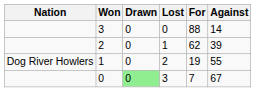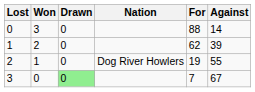columns swapped: Nation <-> Lost
